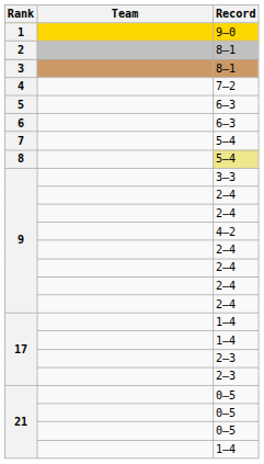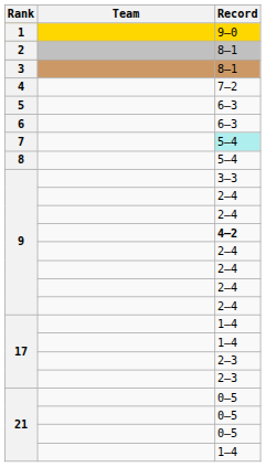7 | Record: no background -> paleturquoise background
8 | Record: khaki background -> no background
9 / 4–2 | Record: normal -> bold
